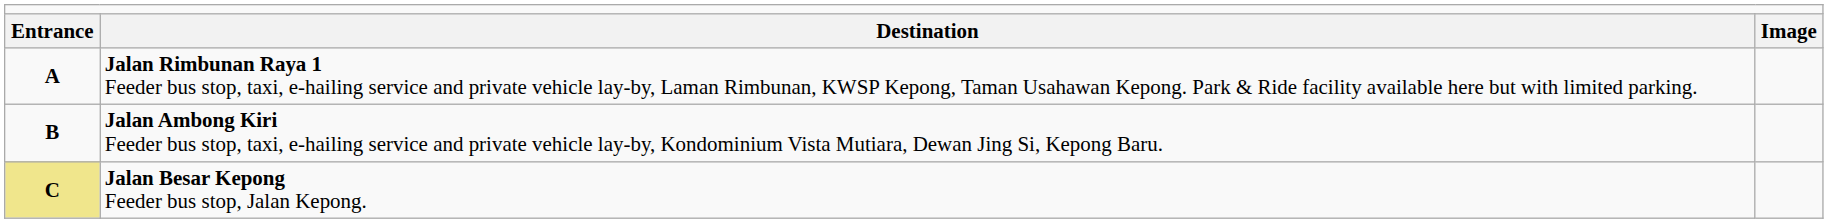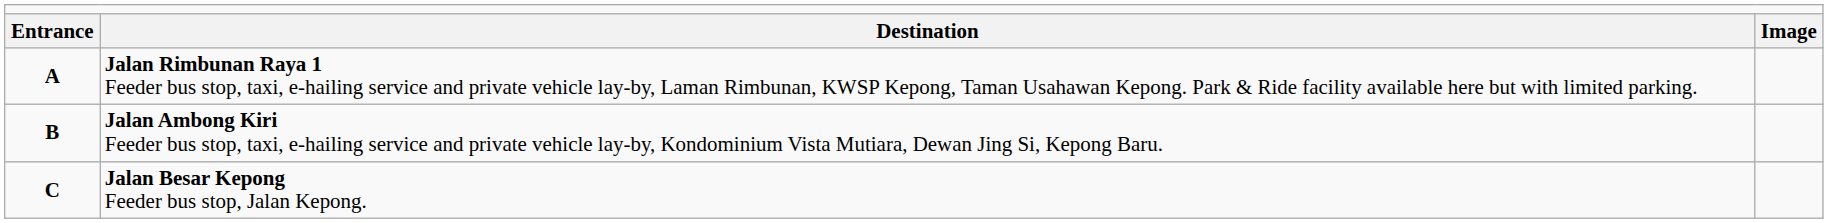Jalan Besar Kepong Feeder bus stop, Jalan Kepong. | column 1: khaki background -> no background
